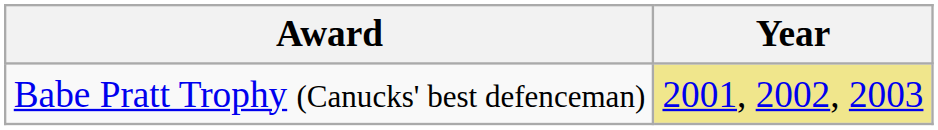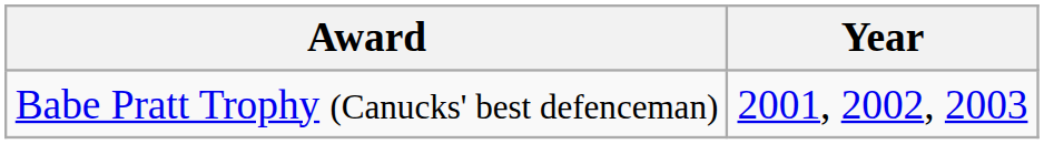Babe Pratt Trophy (Canucks' best defenceman) | Year: khaki background -> no background
